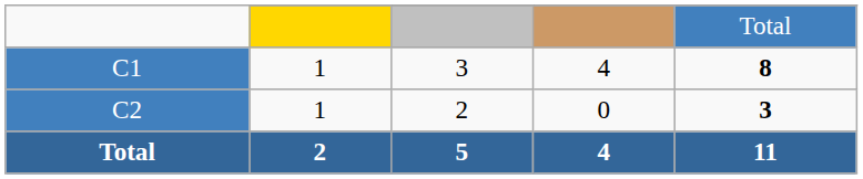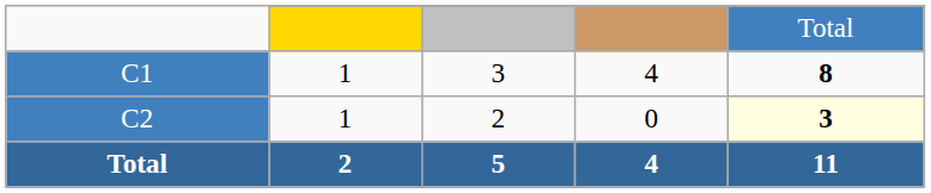C2 | column 5: no background -> lightyellow background
